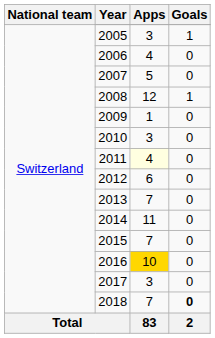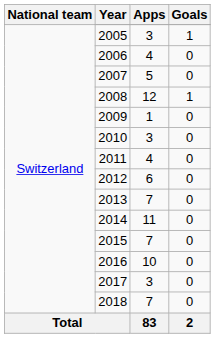2011 | Apps: lightyellow background -> no background
2016 | Apps: gold background -> no background
2018 | Goals: bold -> normal
